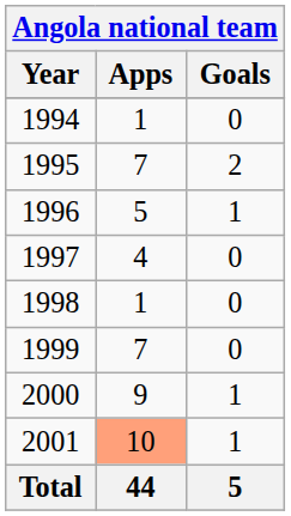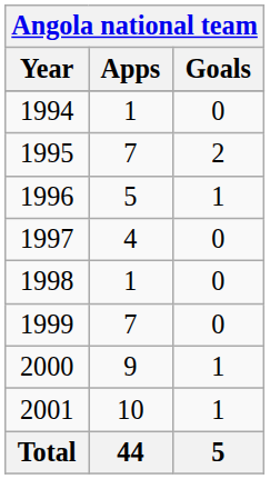2001 | Apps: lightsalmon background -> no background
